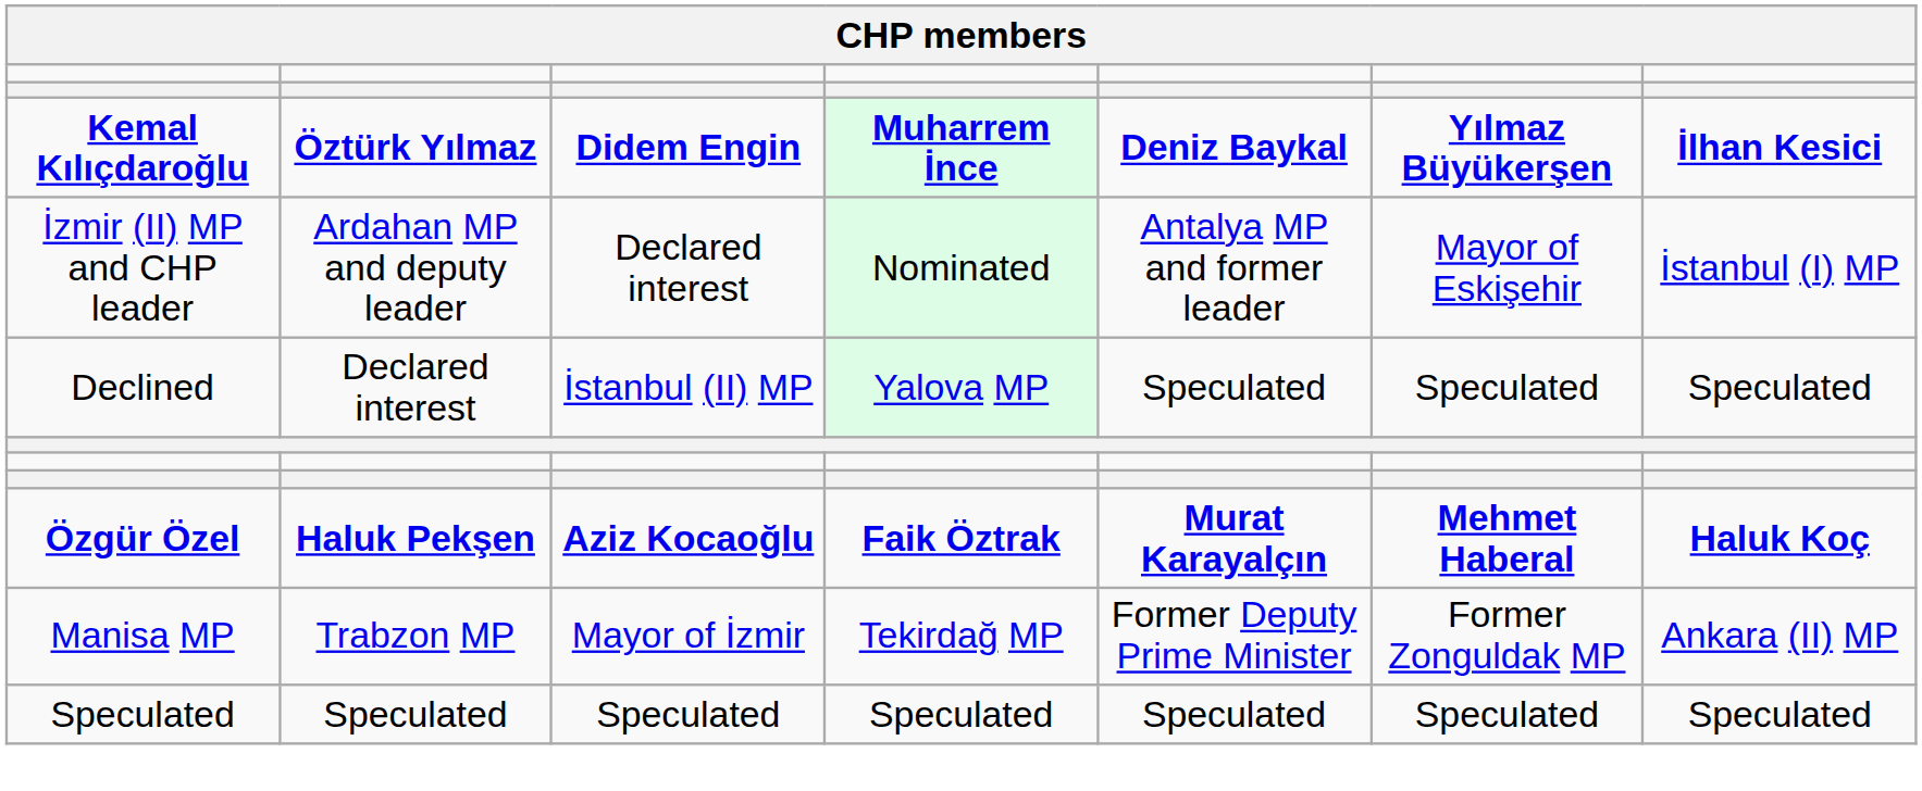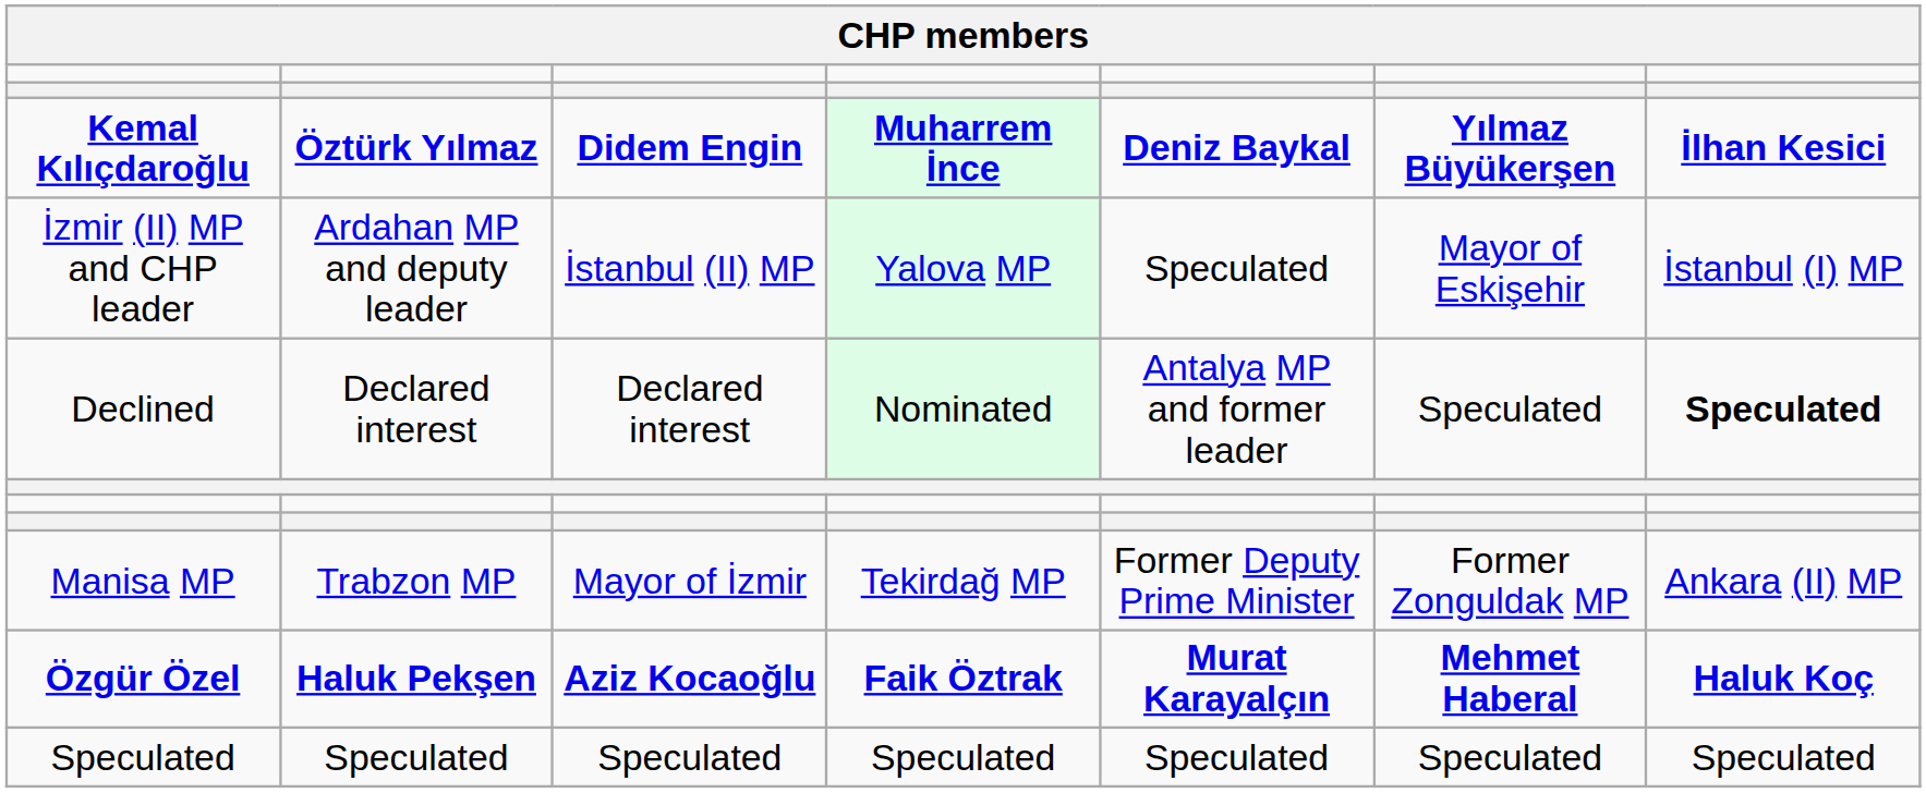İzmir (II) MP and CHP leader | column 3: Declared interest -> İstanbul (II) MP
İzmir (II) MP and CHP leader | column 4: Nominated -> Yalova MP
İzmir (II) MP and CHP leader | column 5: Antalya MP and former leader -> Speculated
Declined | column 3: İstanbul (II) MP -> Declared interest
Declined | column 4: Yalova MP -> Nominated
Declined | column 5: Speculated -> Antalya MP and former leader
Declined | column 7: normal -> bold
rows swapped: Özgür Özel <-> Manisa MP
